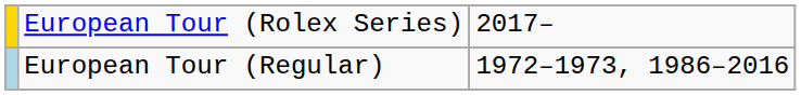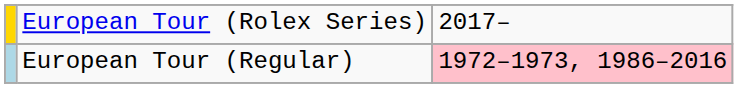European Tour (Regular) | column 3: no background -> pink background
